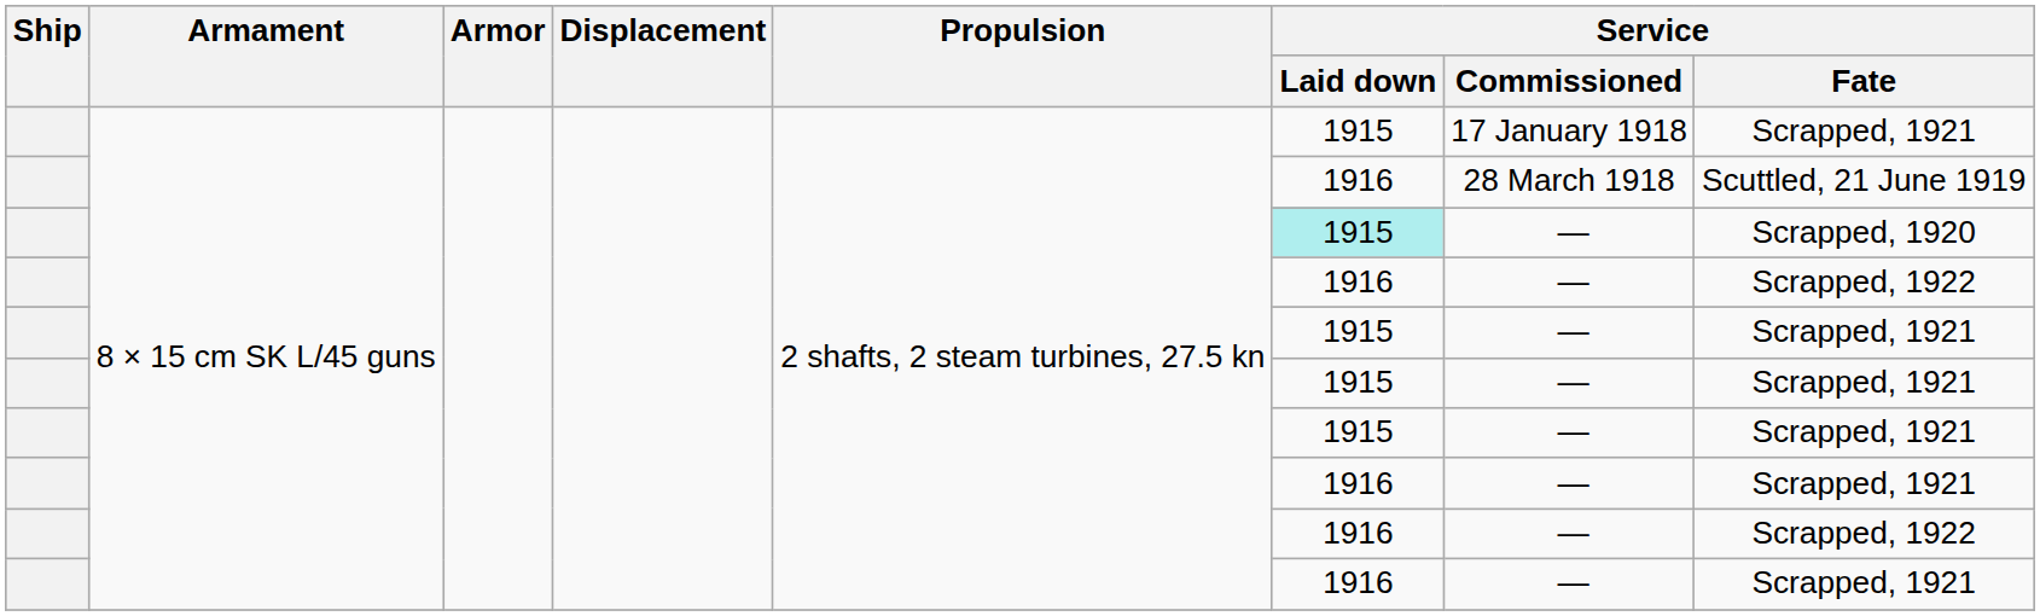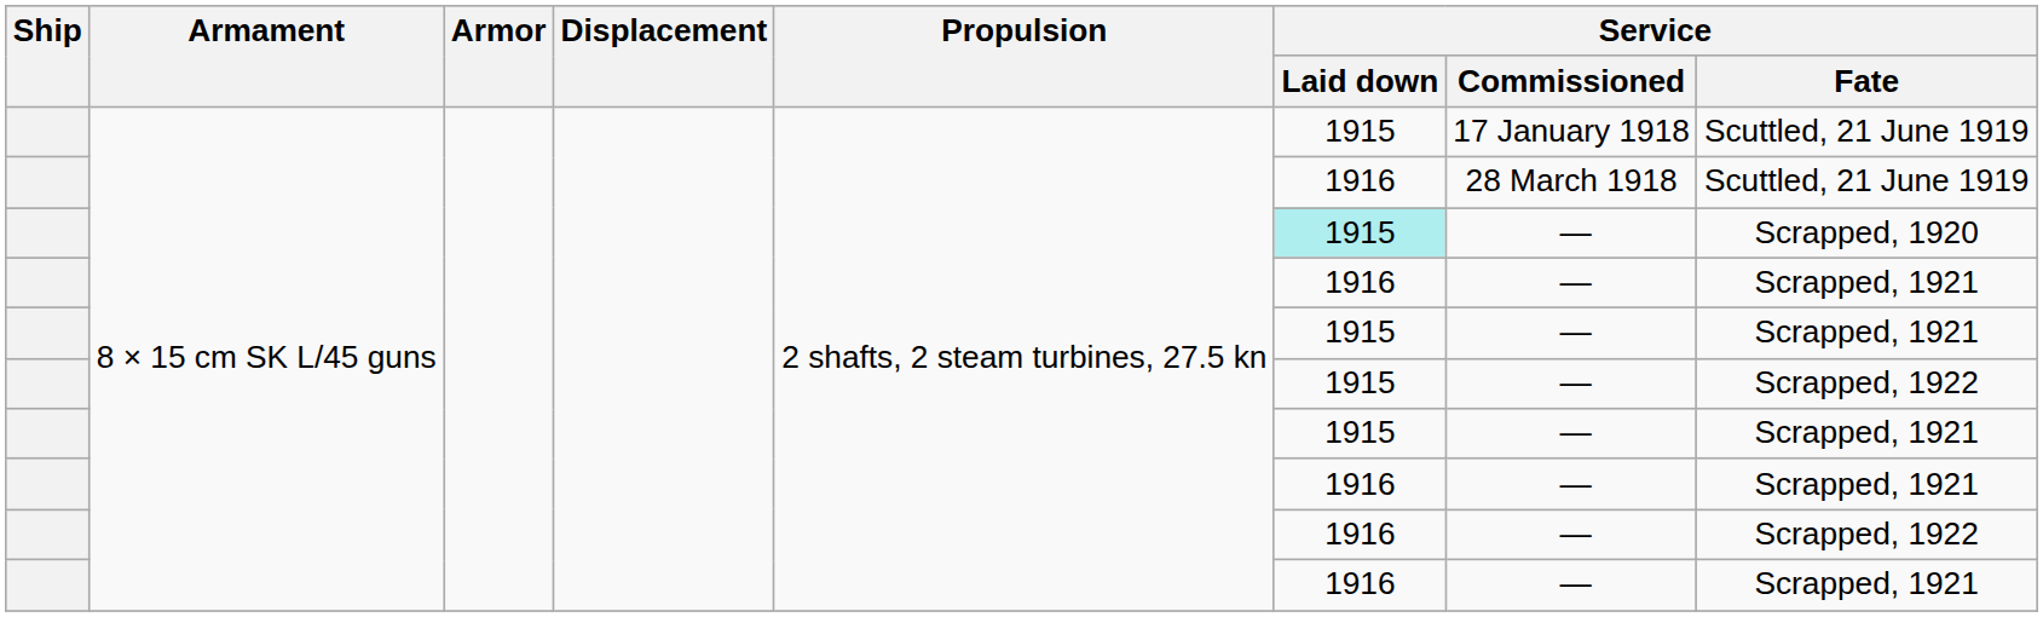row 3 | Service / Fate: Scrapped, 1921 -> Scuttled, 21 June 1919
row 6 | Service / Fate: Scrapped, 1922 -> Scrapped, 1921
row 8 | Service / Fate: Scrapped, 1921 -> Scrapped, 1922
